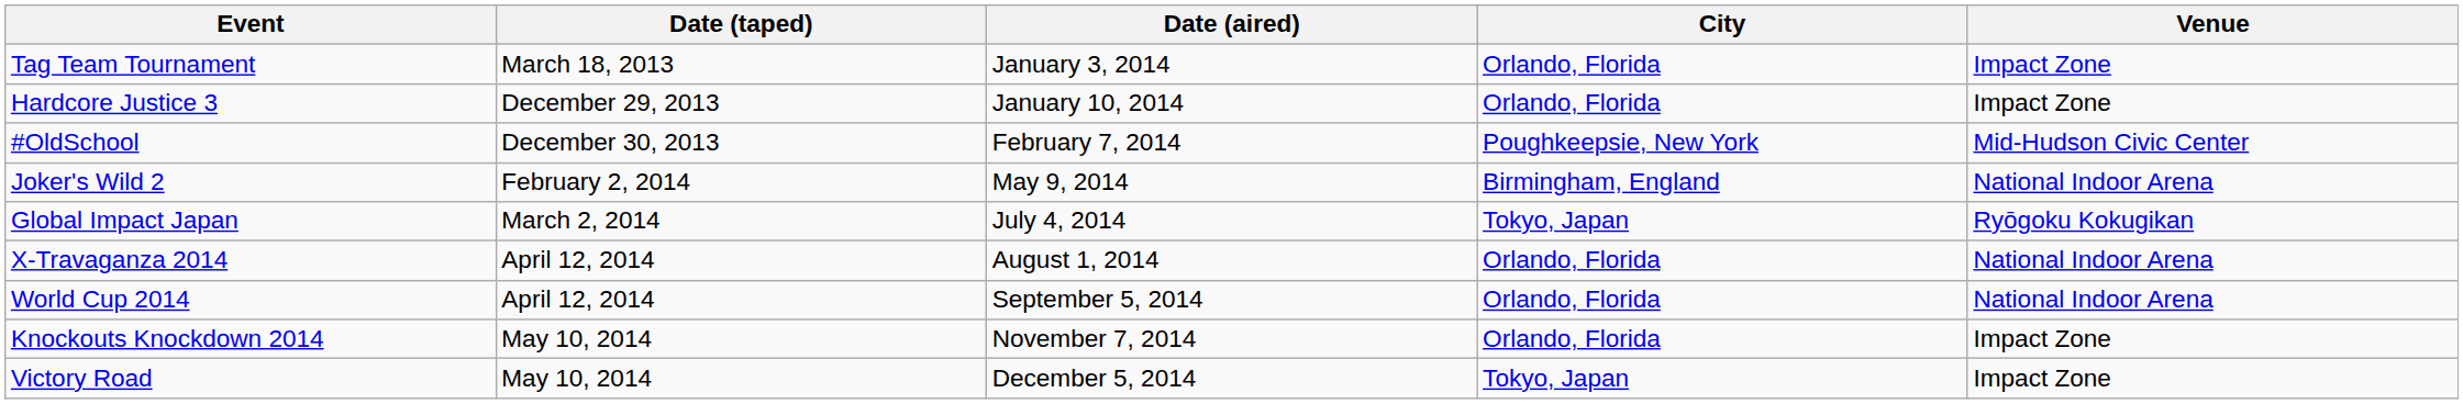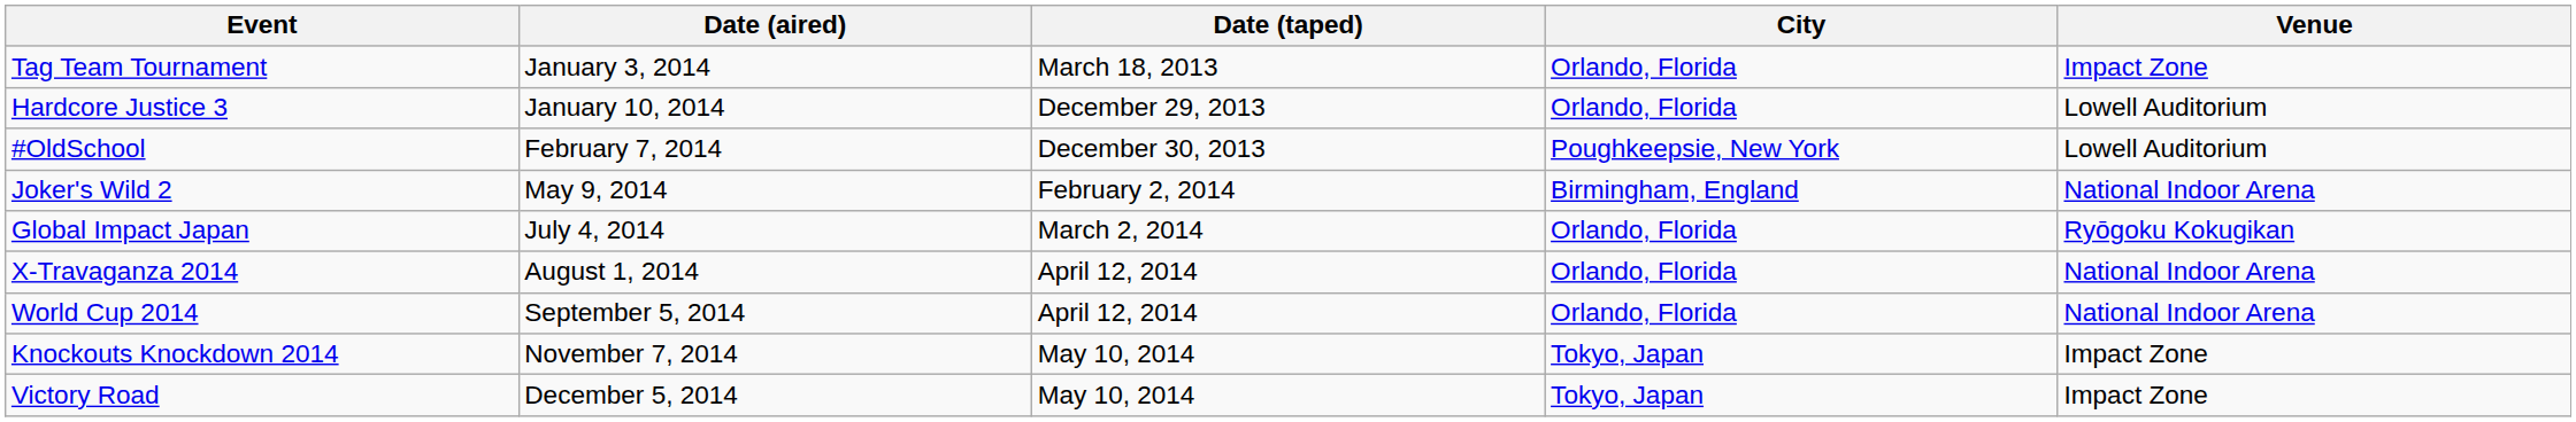columns swapped: Date (taped) <-> Date (aired)
Hardcore Justice 3 | Venue: Impact Zone -> Lowell Auditorium
#OldSchool | Venue: Mid-Hudson Civic Center -> Lowell Auditorium
Global Impact Japan | City: Tokyo, Japan -> Orlando, Florida
Knockouts Knockdown 2014 | City: Orlando, Florida -> Tokyo, Japan
